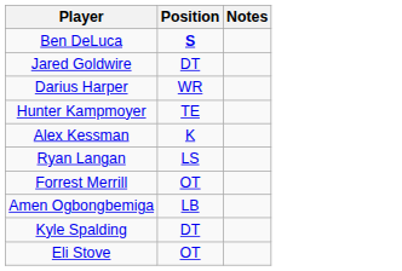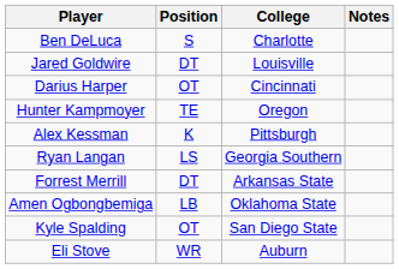+ column: College | Charlotte | Louisville | Cincinnati | Oregon | Pittsburgh | Georgia Southern | Arkansas State | Oklahoma State | San Diego State | Auburn
Ben DeLuca | Position: bold -> normal
Darius Harper | Position: WR -> OT
Forrest Merrill | Position: OT -> DT
Kyle Spalding | Position: DT -> OT
Eli Stove | Position: OT -> WR
